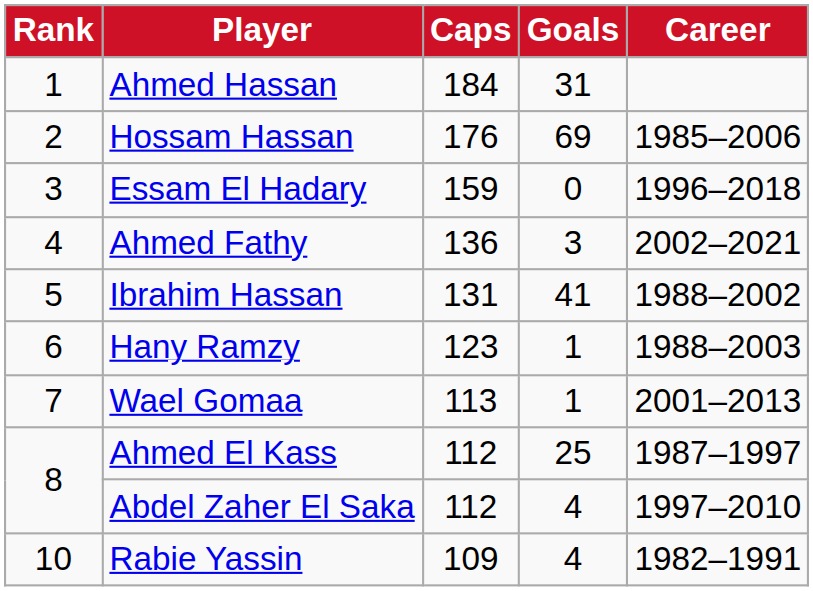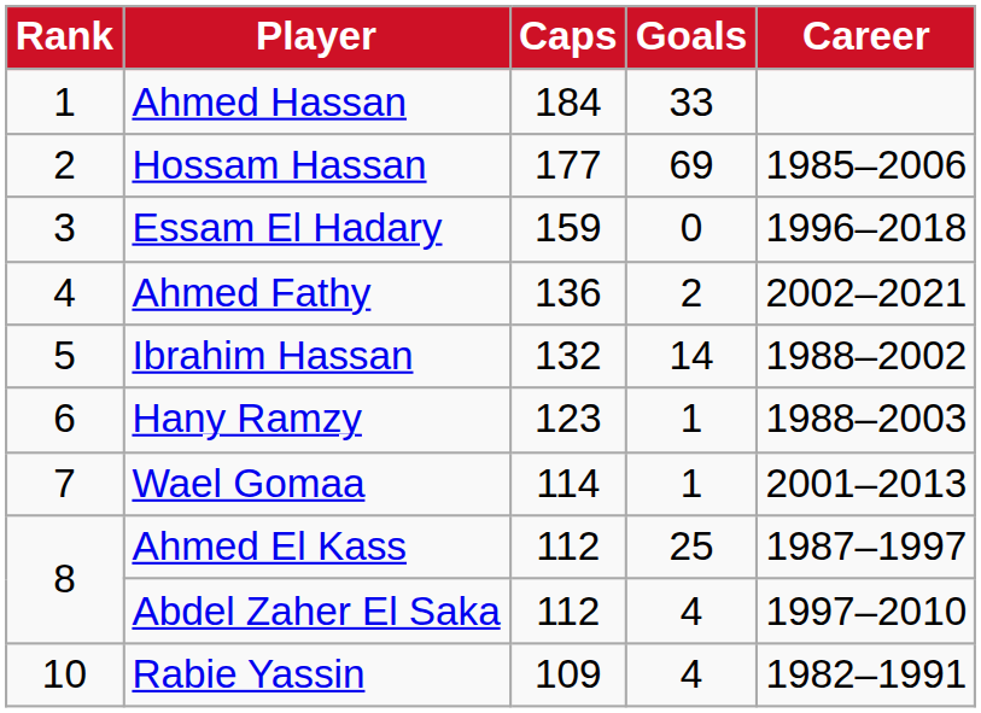Ahmed Hassan | Goals: 31 -> 33
Hossam Hassan | Caps: 176 -> 177
Ahmed Fathy | Goals: 3 -> 2
Ibrahim Hassan | Caps: 131 -> 132
Ibrahim Hassan | Goals: 41 -> 14
Wael Gomaa | Caps: 113 -> 114
